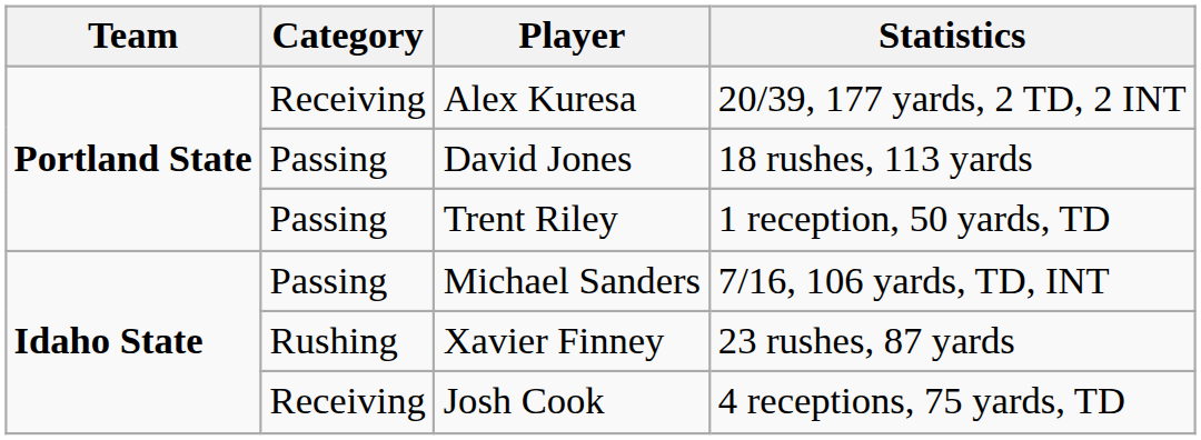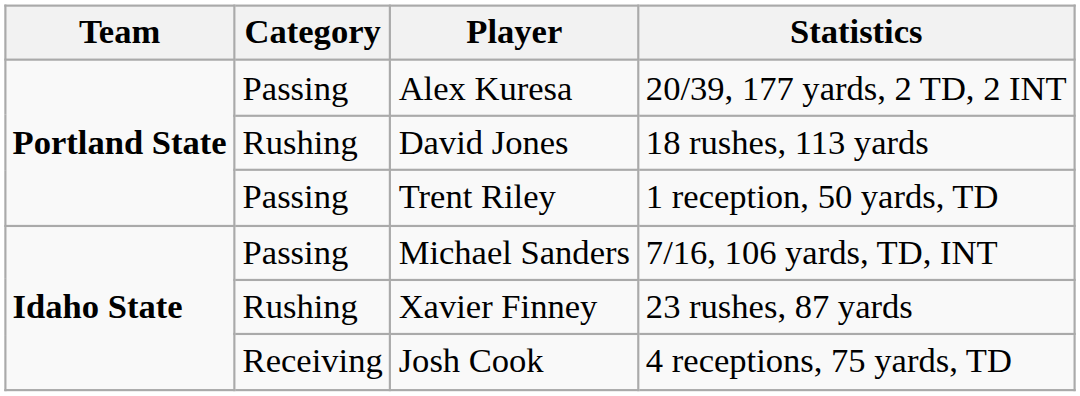Alex Kuresa | Category: Receiving -> Passing
David Jones | Category: Passing -> Rushing
